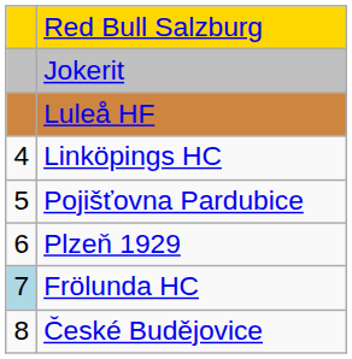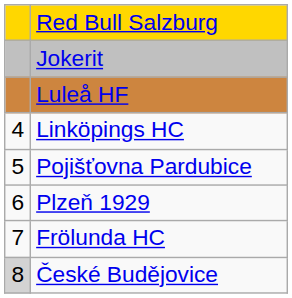Frölunda HC | column 1: lightblue background -> no background
České Budějovice | column 1: no background -> lightgrey background
